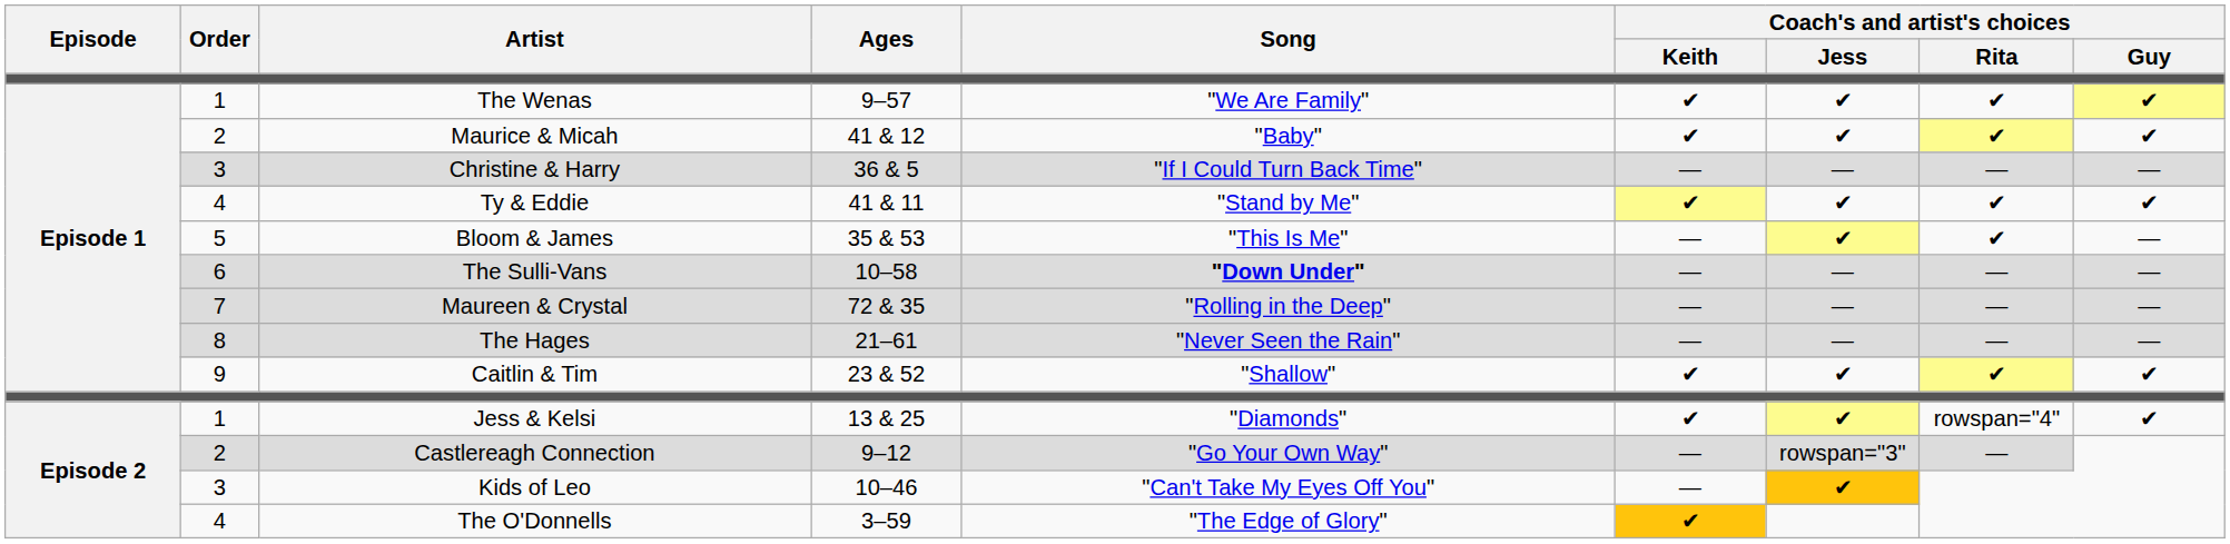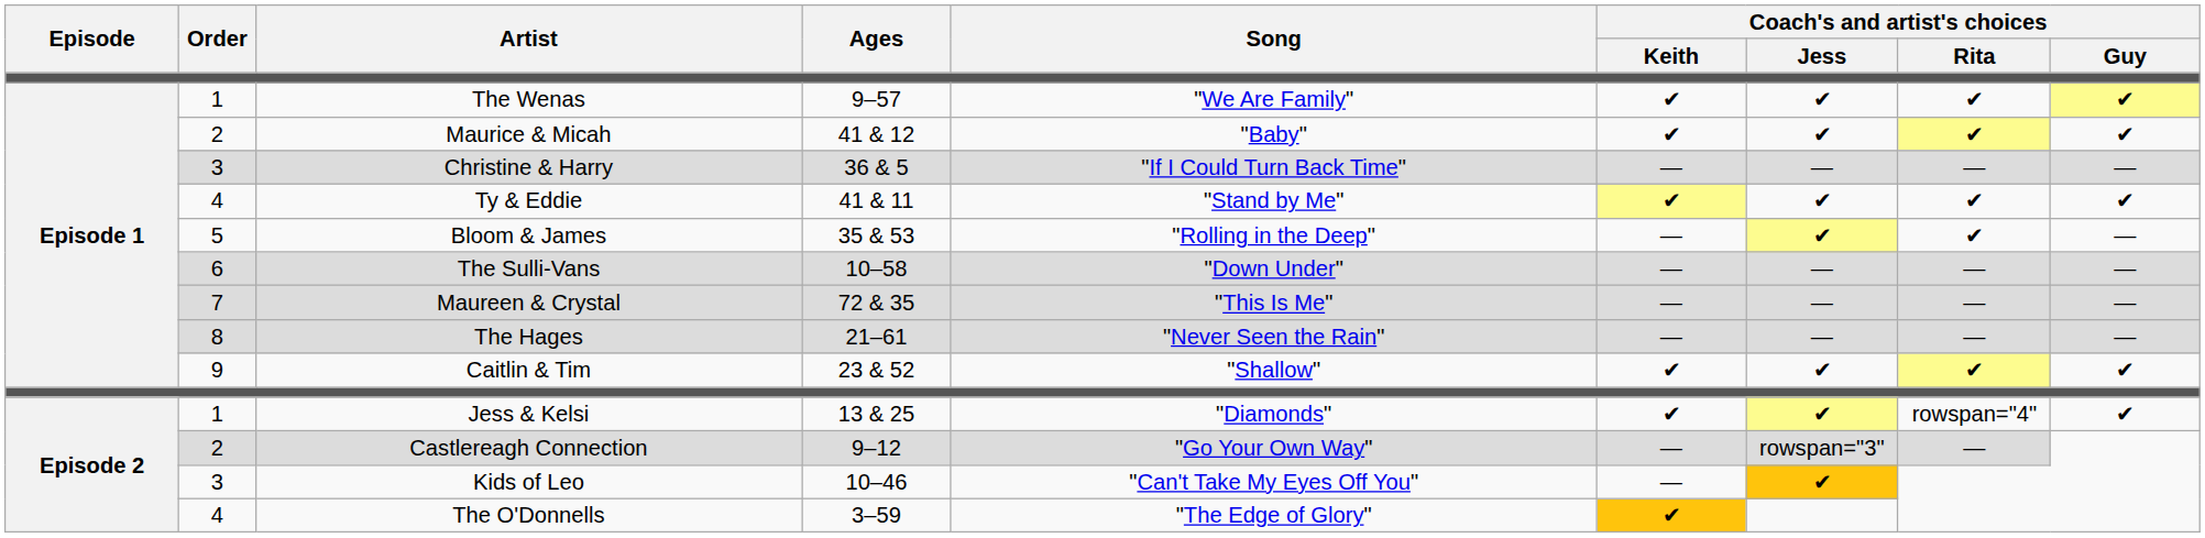Bloom & James | Song: "This Is Me" -> "Rolling in the Deep"
The Sulli-Vans | Song: bold -> normal
Maureen & Crystal | Song: "Rolling in the Deep" -> "This Is Me"
